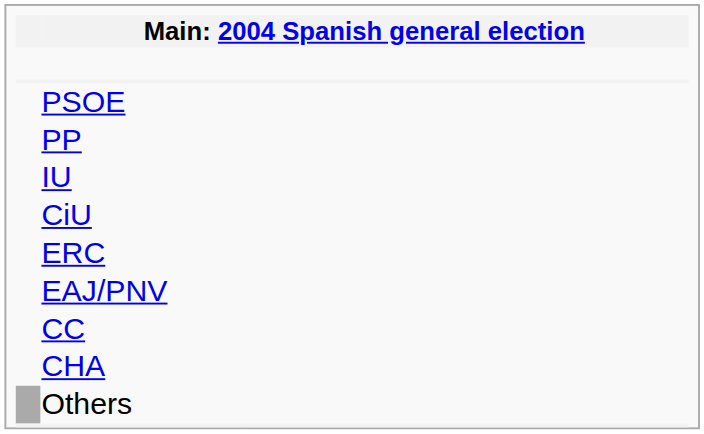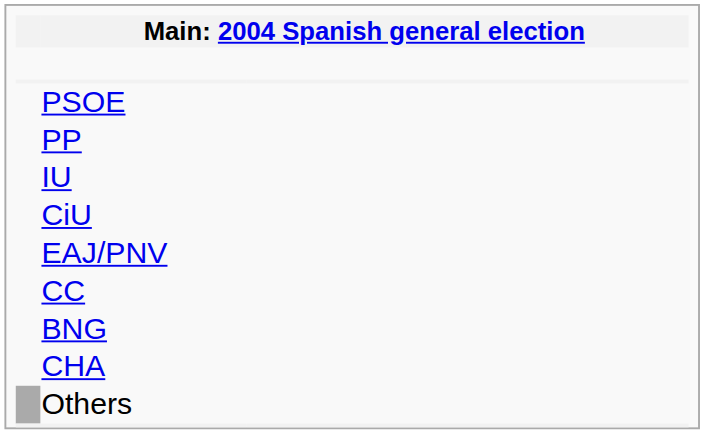- row: ERC
+ row: BNG
